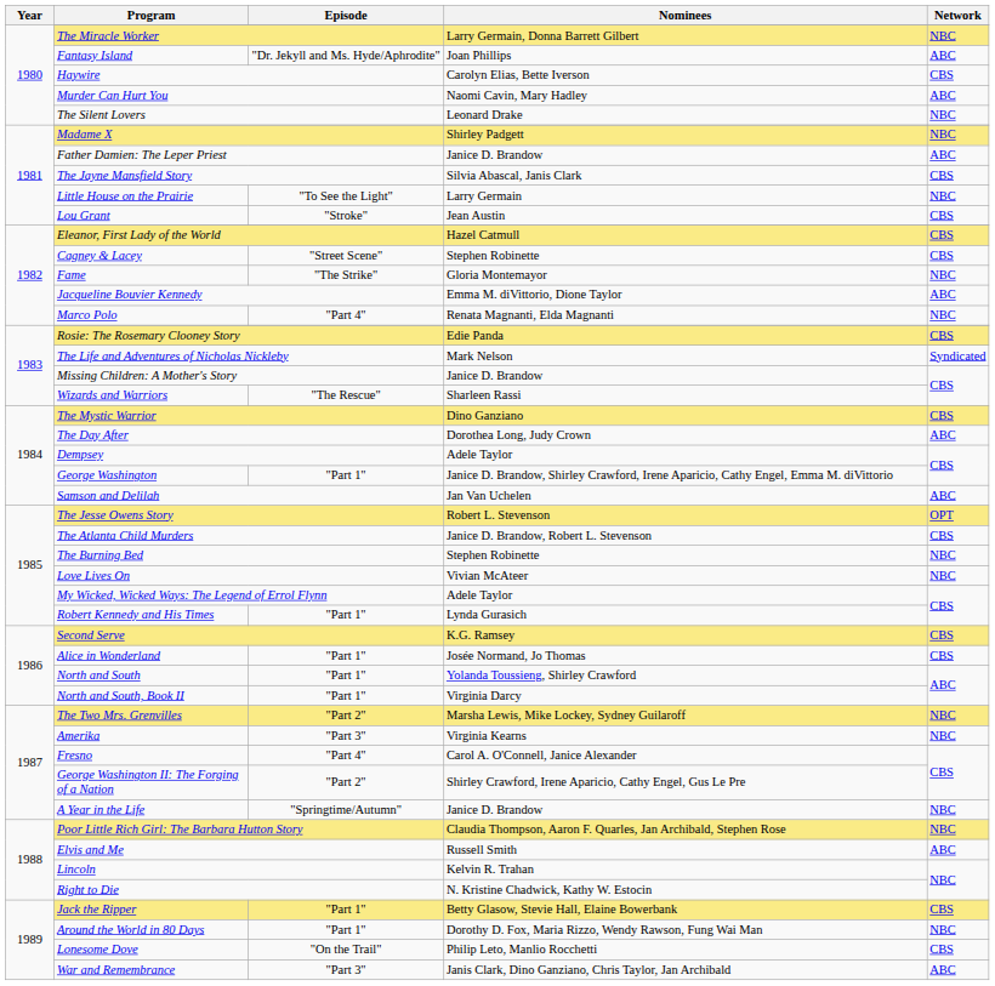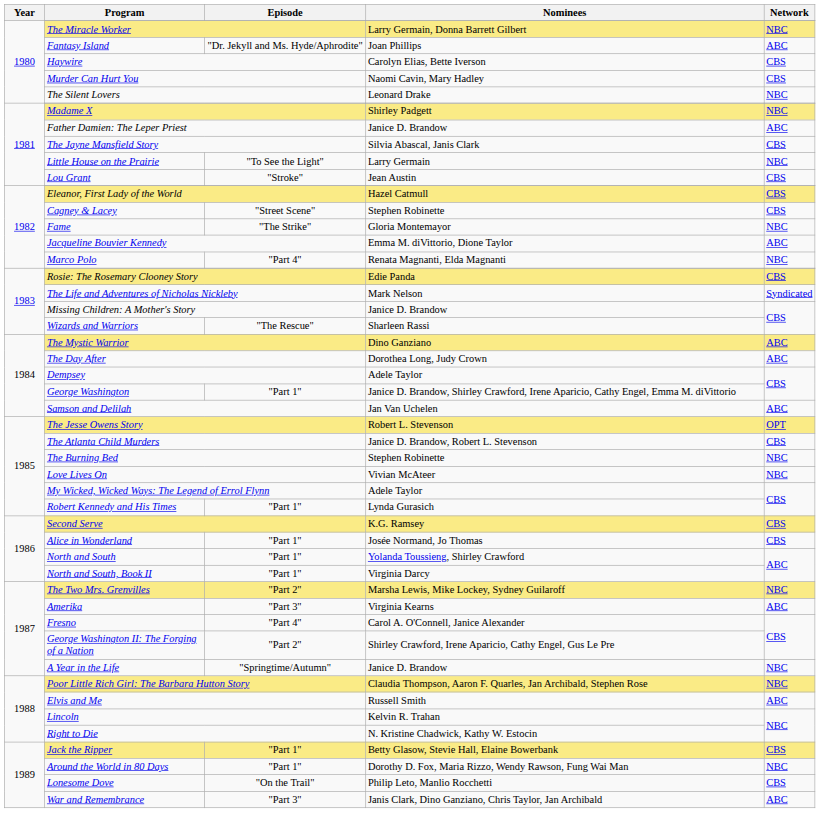Murder Can Hurt You | Network: ABC -> CBS
The Mystic Warrior | Network: CBS -> ABC
Amerika | Network: NBC -> ABC
